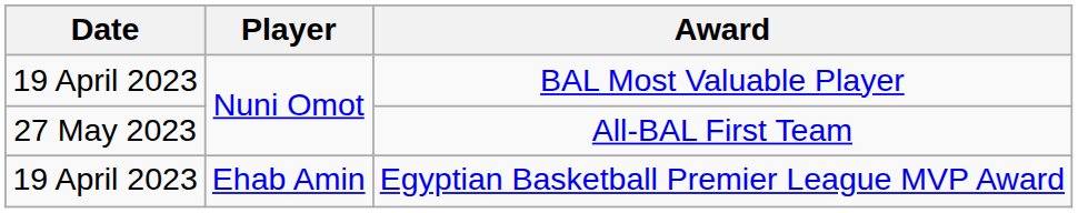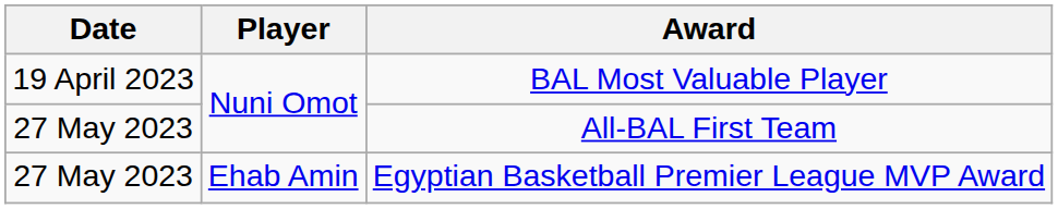Egyptian Basketball Premier League MVP Award | Date: 19 April 2023 -> 27 May 2023
